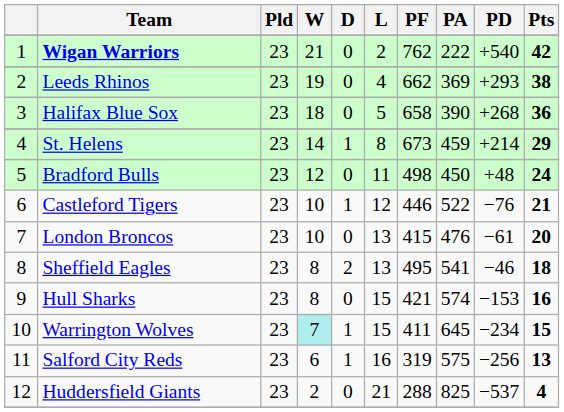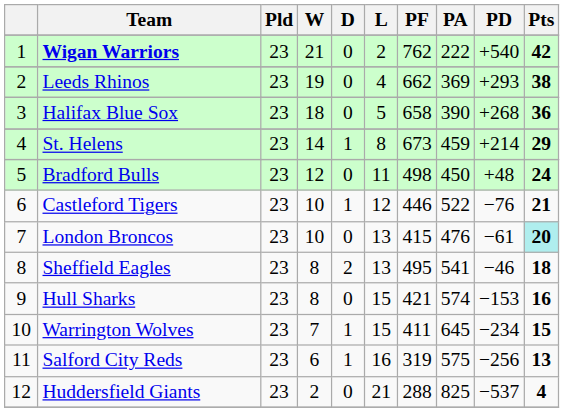London Broncos | Pts: no background -> paleturquoise background
Warrington Wolves | W: paleturquoise background -> no background
